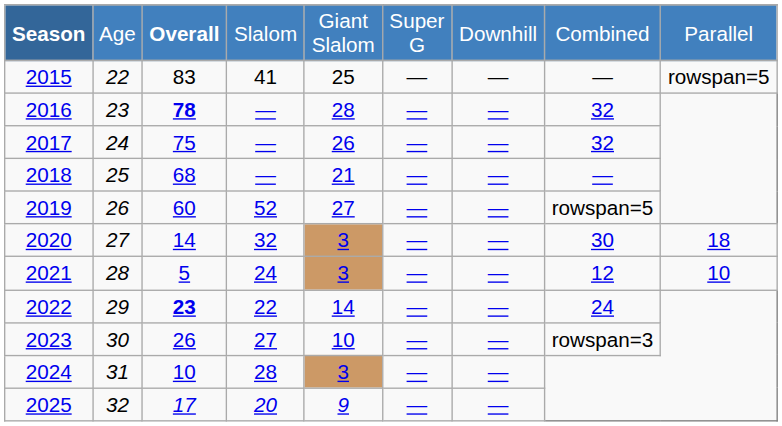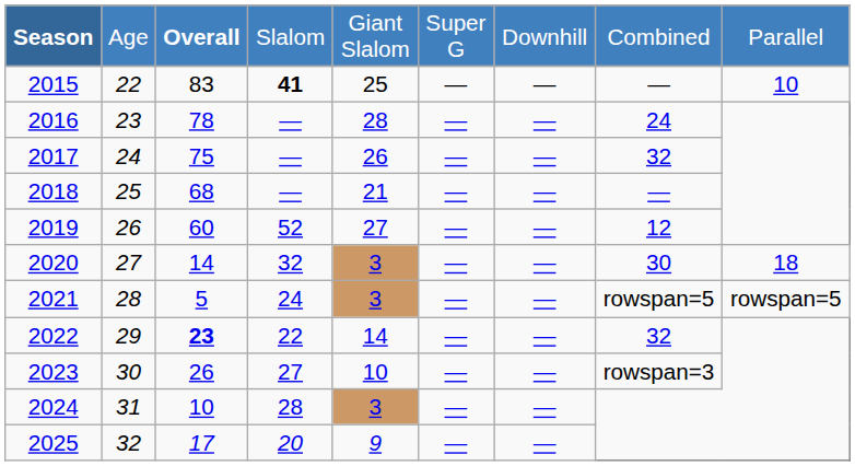2015 | column 4: normal -> bold
2015 | column 9: rowspan=5 -> 10
2016 | column 3: bold -> normal
2016 | column 8: 32 -> 24
2019 | column 8: rowspan=5 -> 12
2021 | column 8: 12 -> rowspan=5
2021 | column 9: 10 -> rowspan=5
2022 | column 8: 24 -> 32
